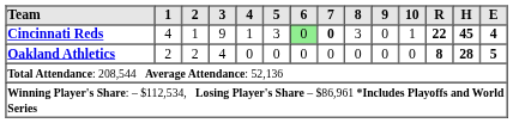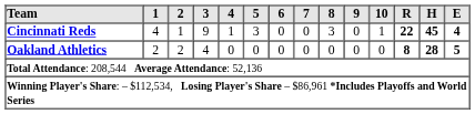Cincinnati Reds | 6: lightgreen background -> no background
Cincinnati Reds | 7: bold -> normal
